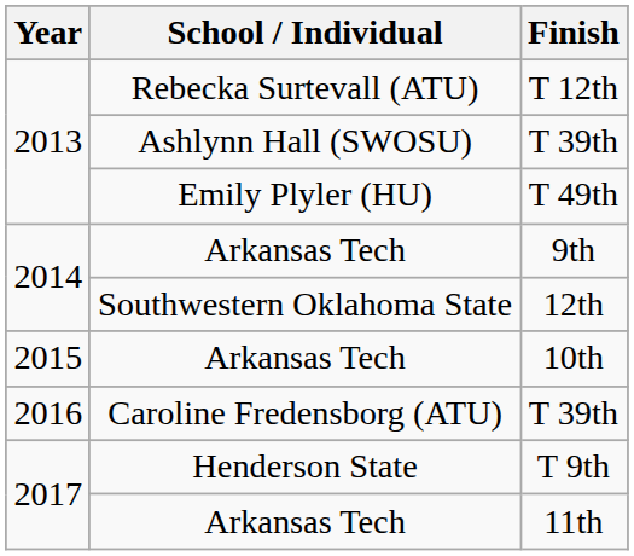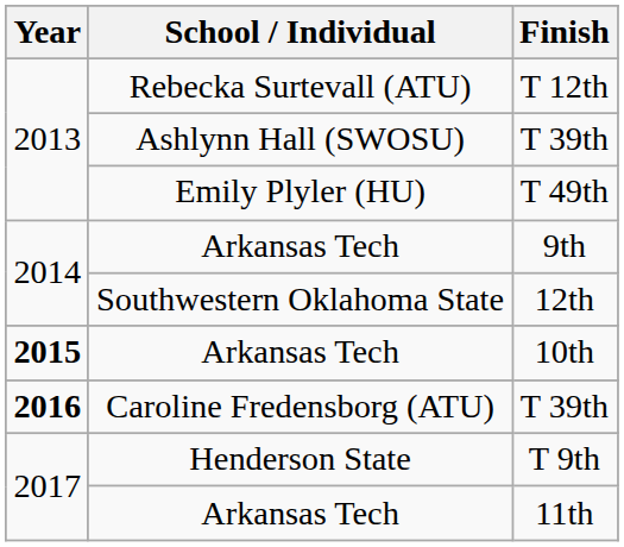10th | Year: normal -> bold
Caroline Fredensborg (ATU) / T 39th | Year: normal -> bold
